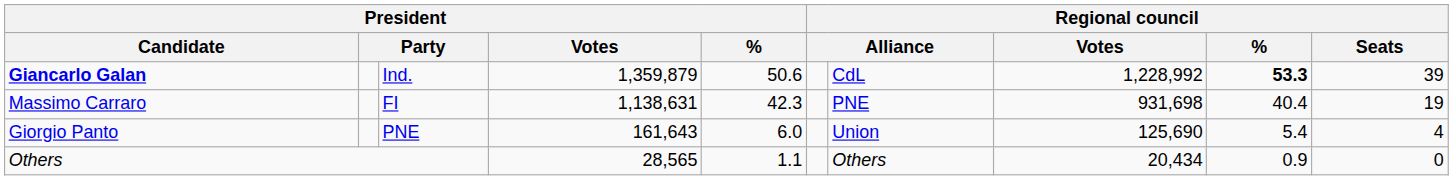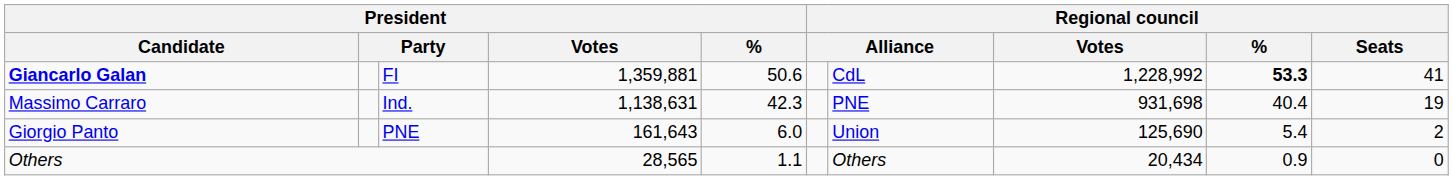Giancarlo Galan | column 3: Ind. -> FI
Giancarlo Galan | President / Votes: 1,359,879 -> 1,359,881
Giancarlo Galan | Regional council / Seats: 39 -> 41
Massimo Carraro | column 3: FI -> Ind.
Giorgio Panto | Regional council / Seats: 4 -> 2
